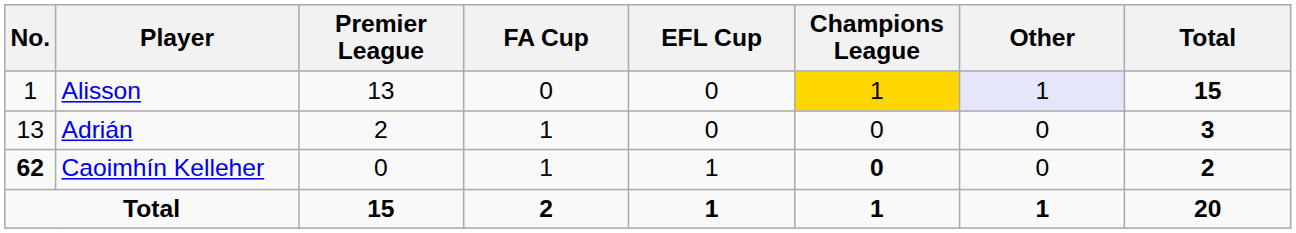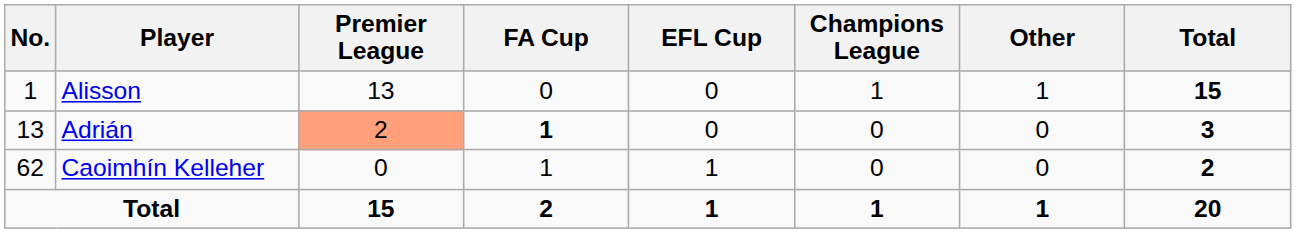Alisson | Champions League: gold background -> no background
Alisson | Other: lavender background -> no background
Adrián | Premier League: no background -> lightsalmon background
Adrián | FA Cup: normal -> bold
Caoimhín Kelleher | No.: bold -> normal
Caoimhín Kelleher | Champions League: bold -> normal
